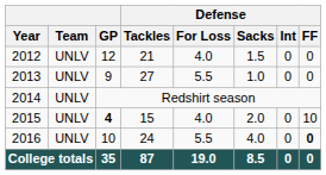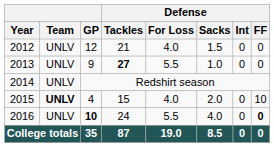2013 | Defense / Tackles: normal -> bold
2015 | Team: normal -> bold
2015 | GP: bold -> normal
2016 | GP: normal -> bold
